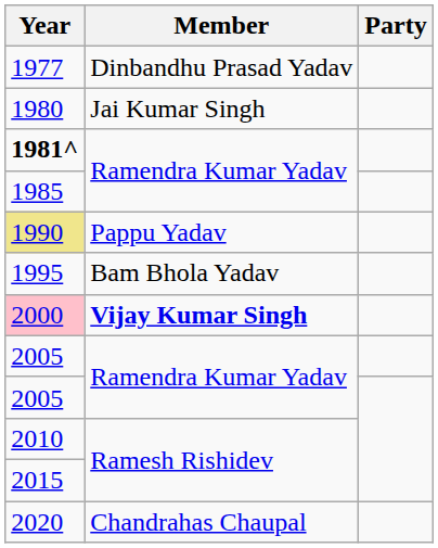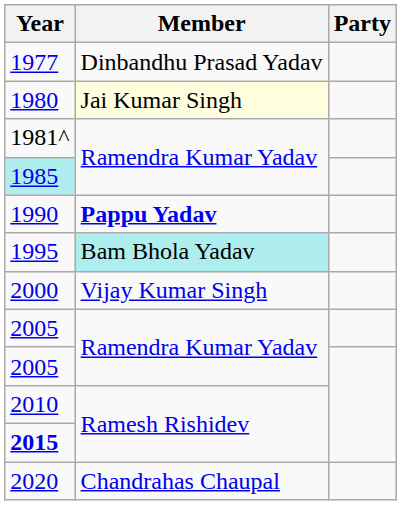1980 | Member: no background -> lightyellow background
1981^ | Year: bold -> normal
1985 | Year: no background -> paleturquoise background
1990 | Year: khaki background -> no background
1990 | Member: normal -> bold
1995 | Member: no background -> paleturquoise background
2000 | Year: pink background -> no background
2000 | Member: bold -> normal
2015 | Year: normal -> bold
